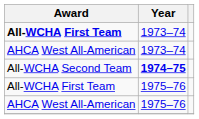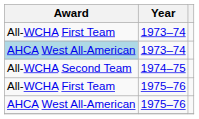row 2 | Award: bold -> normal
row 3 | Award: no background -> lightblue background
row 4 | Year: bold -> normal
